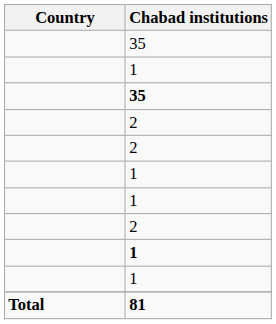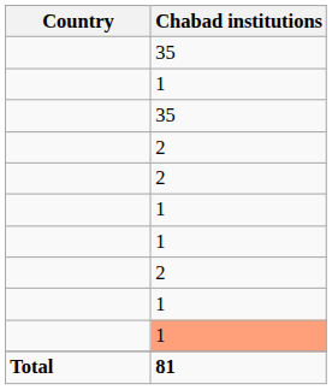row 4 | Chabad institutions: bold -> normal
row 10 | Chabad institutions: bold -> normal
row 11 | Chabad institutions: no background -> lightsalmon background
